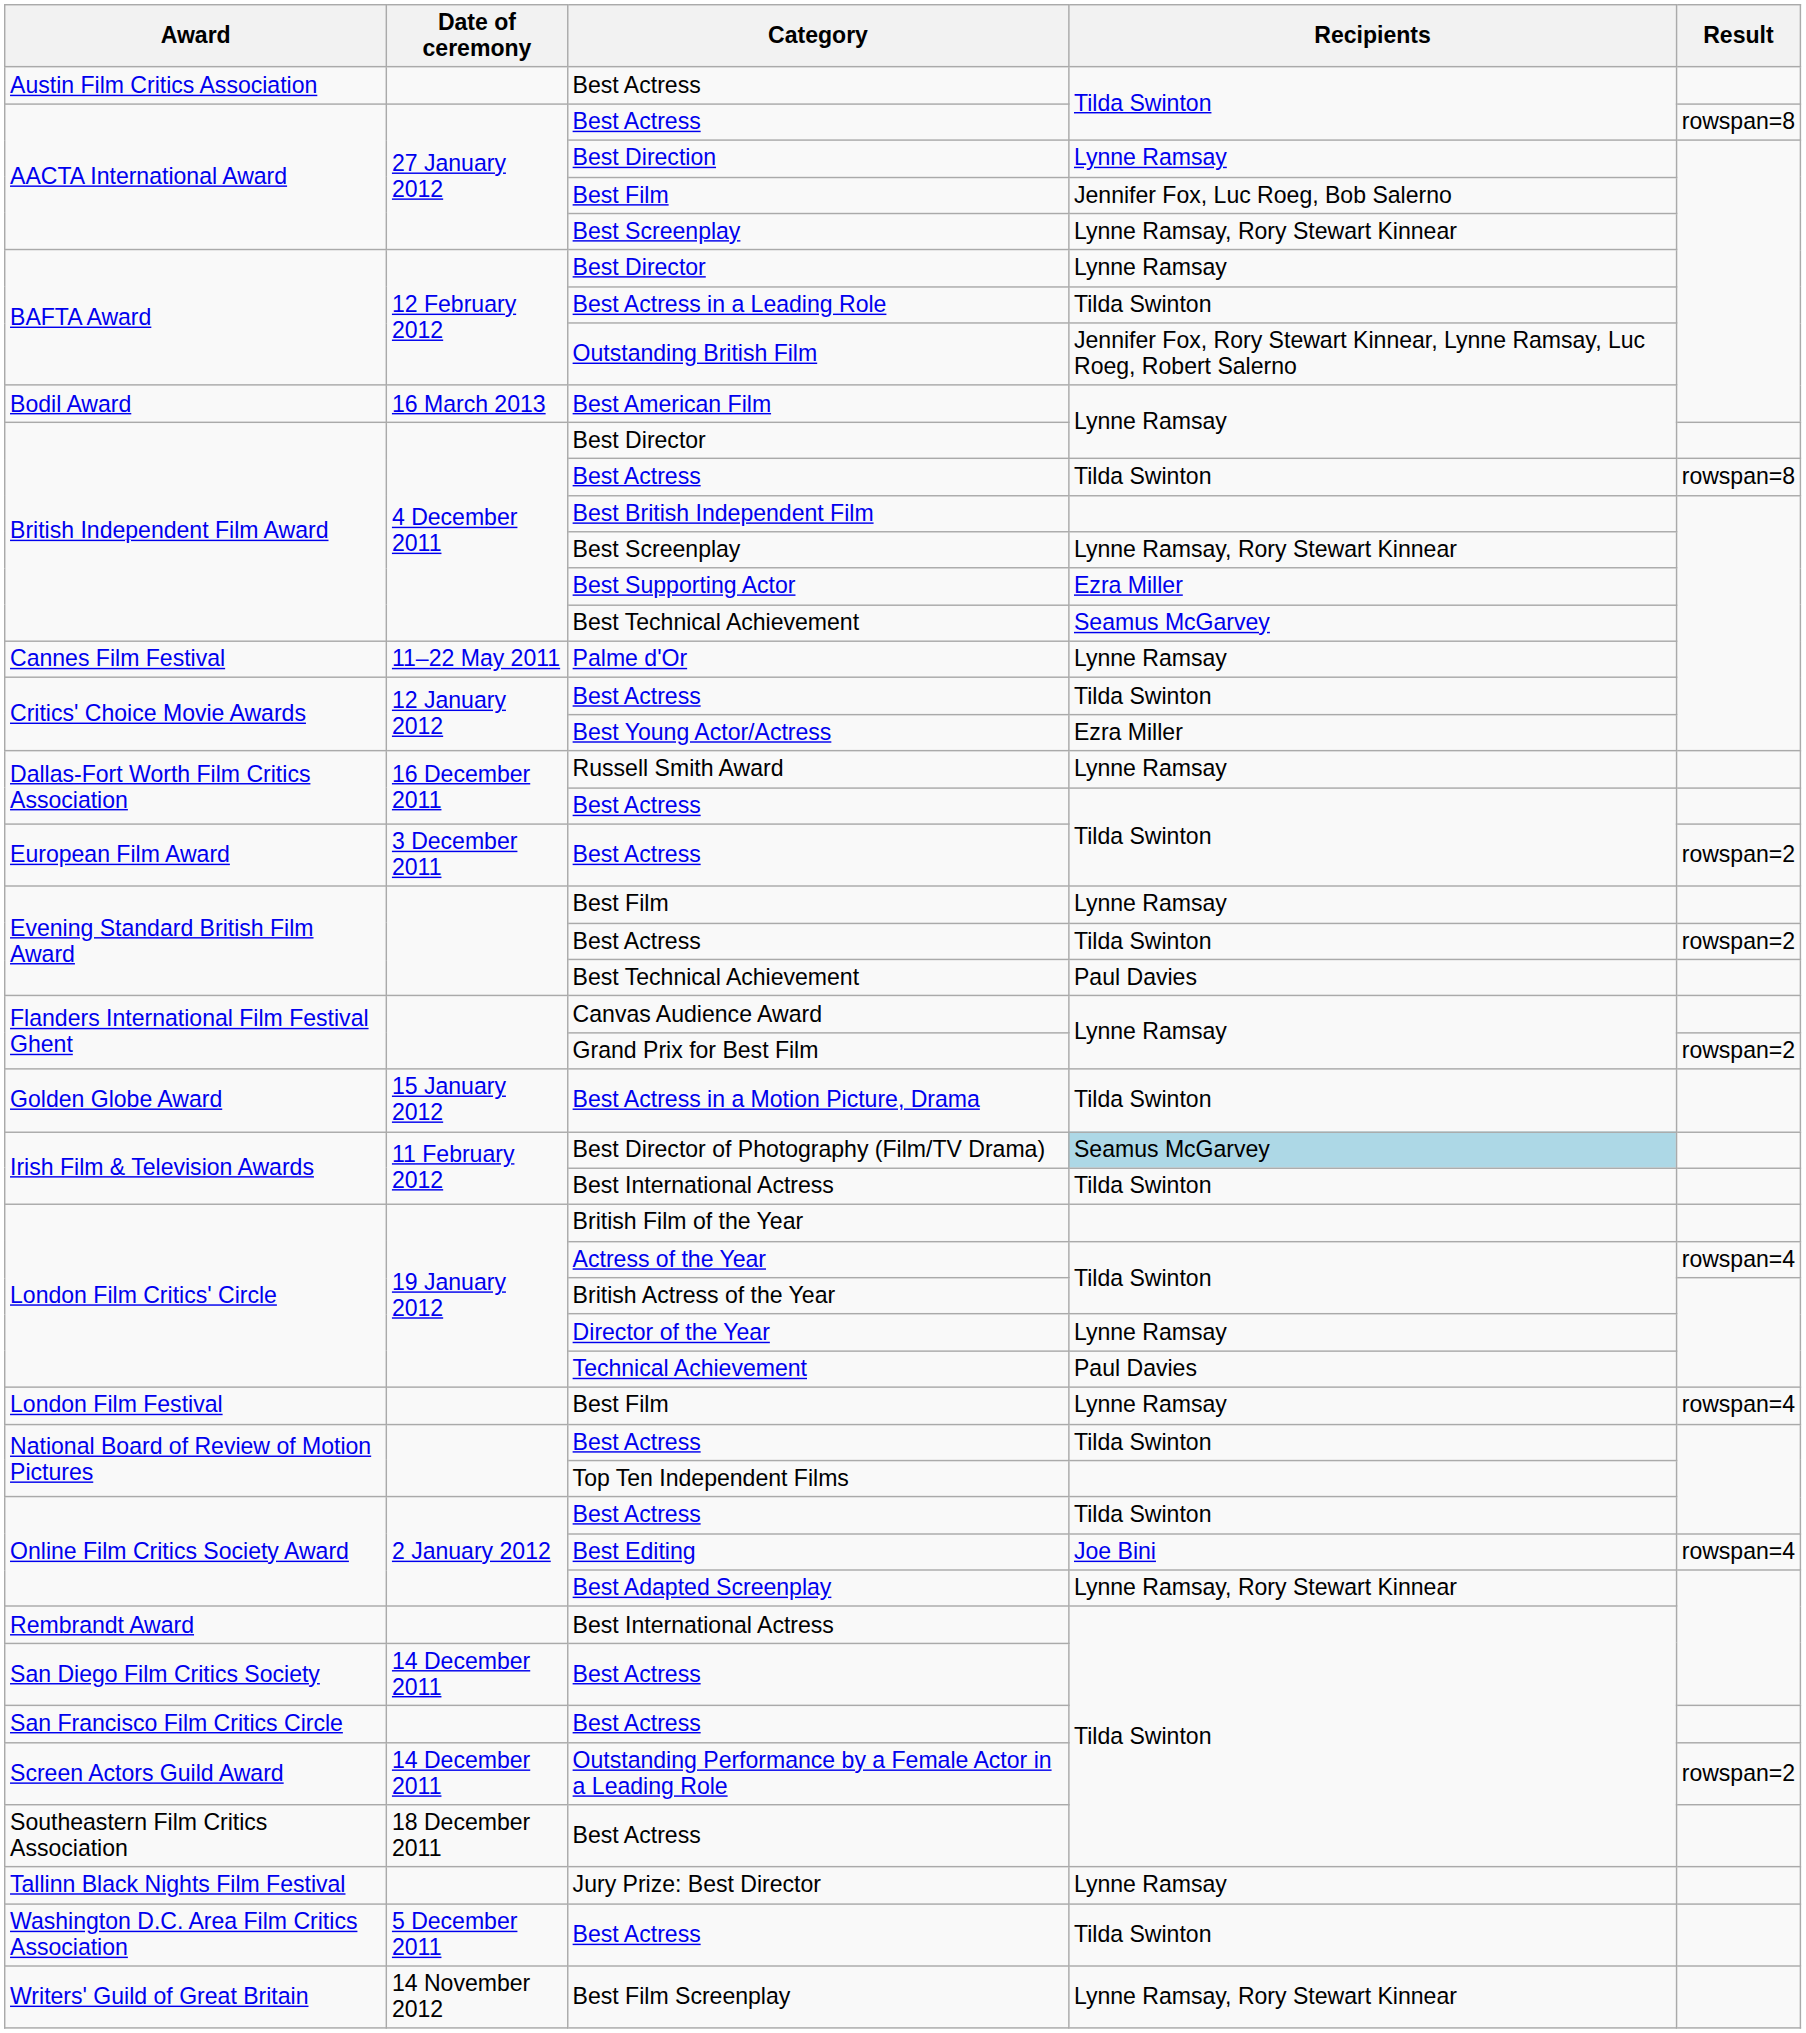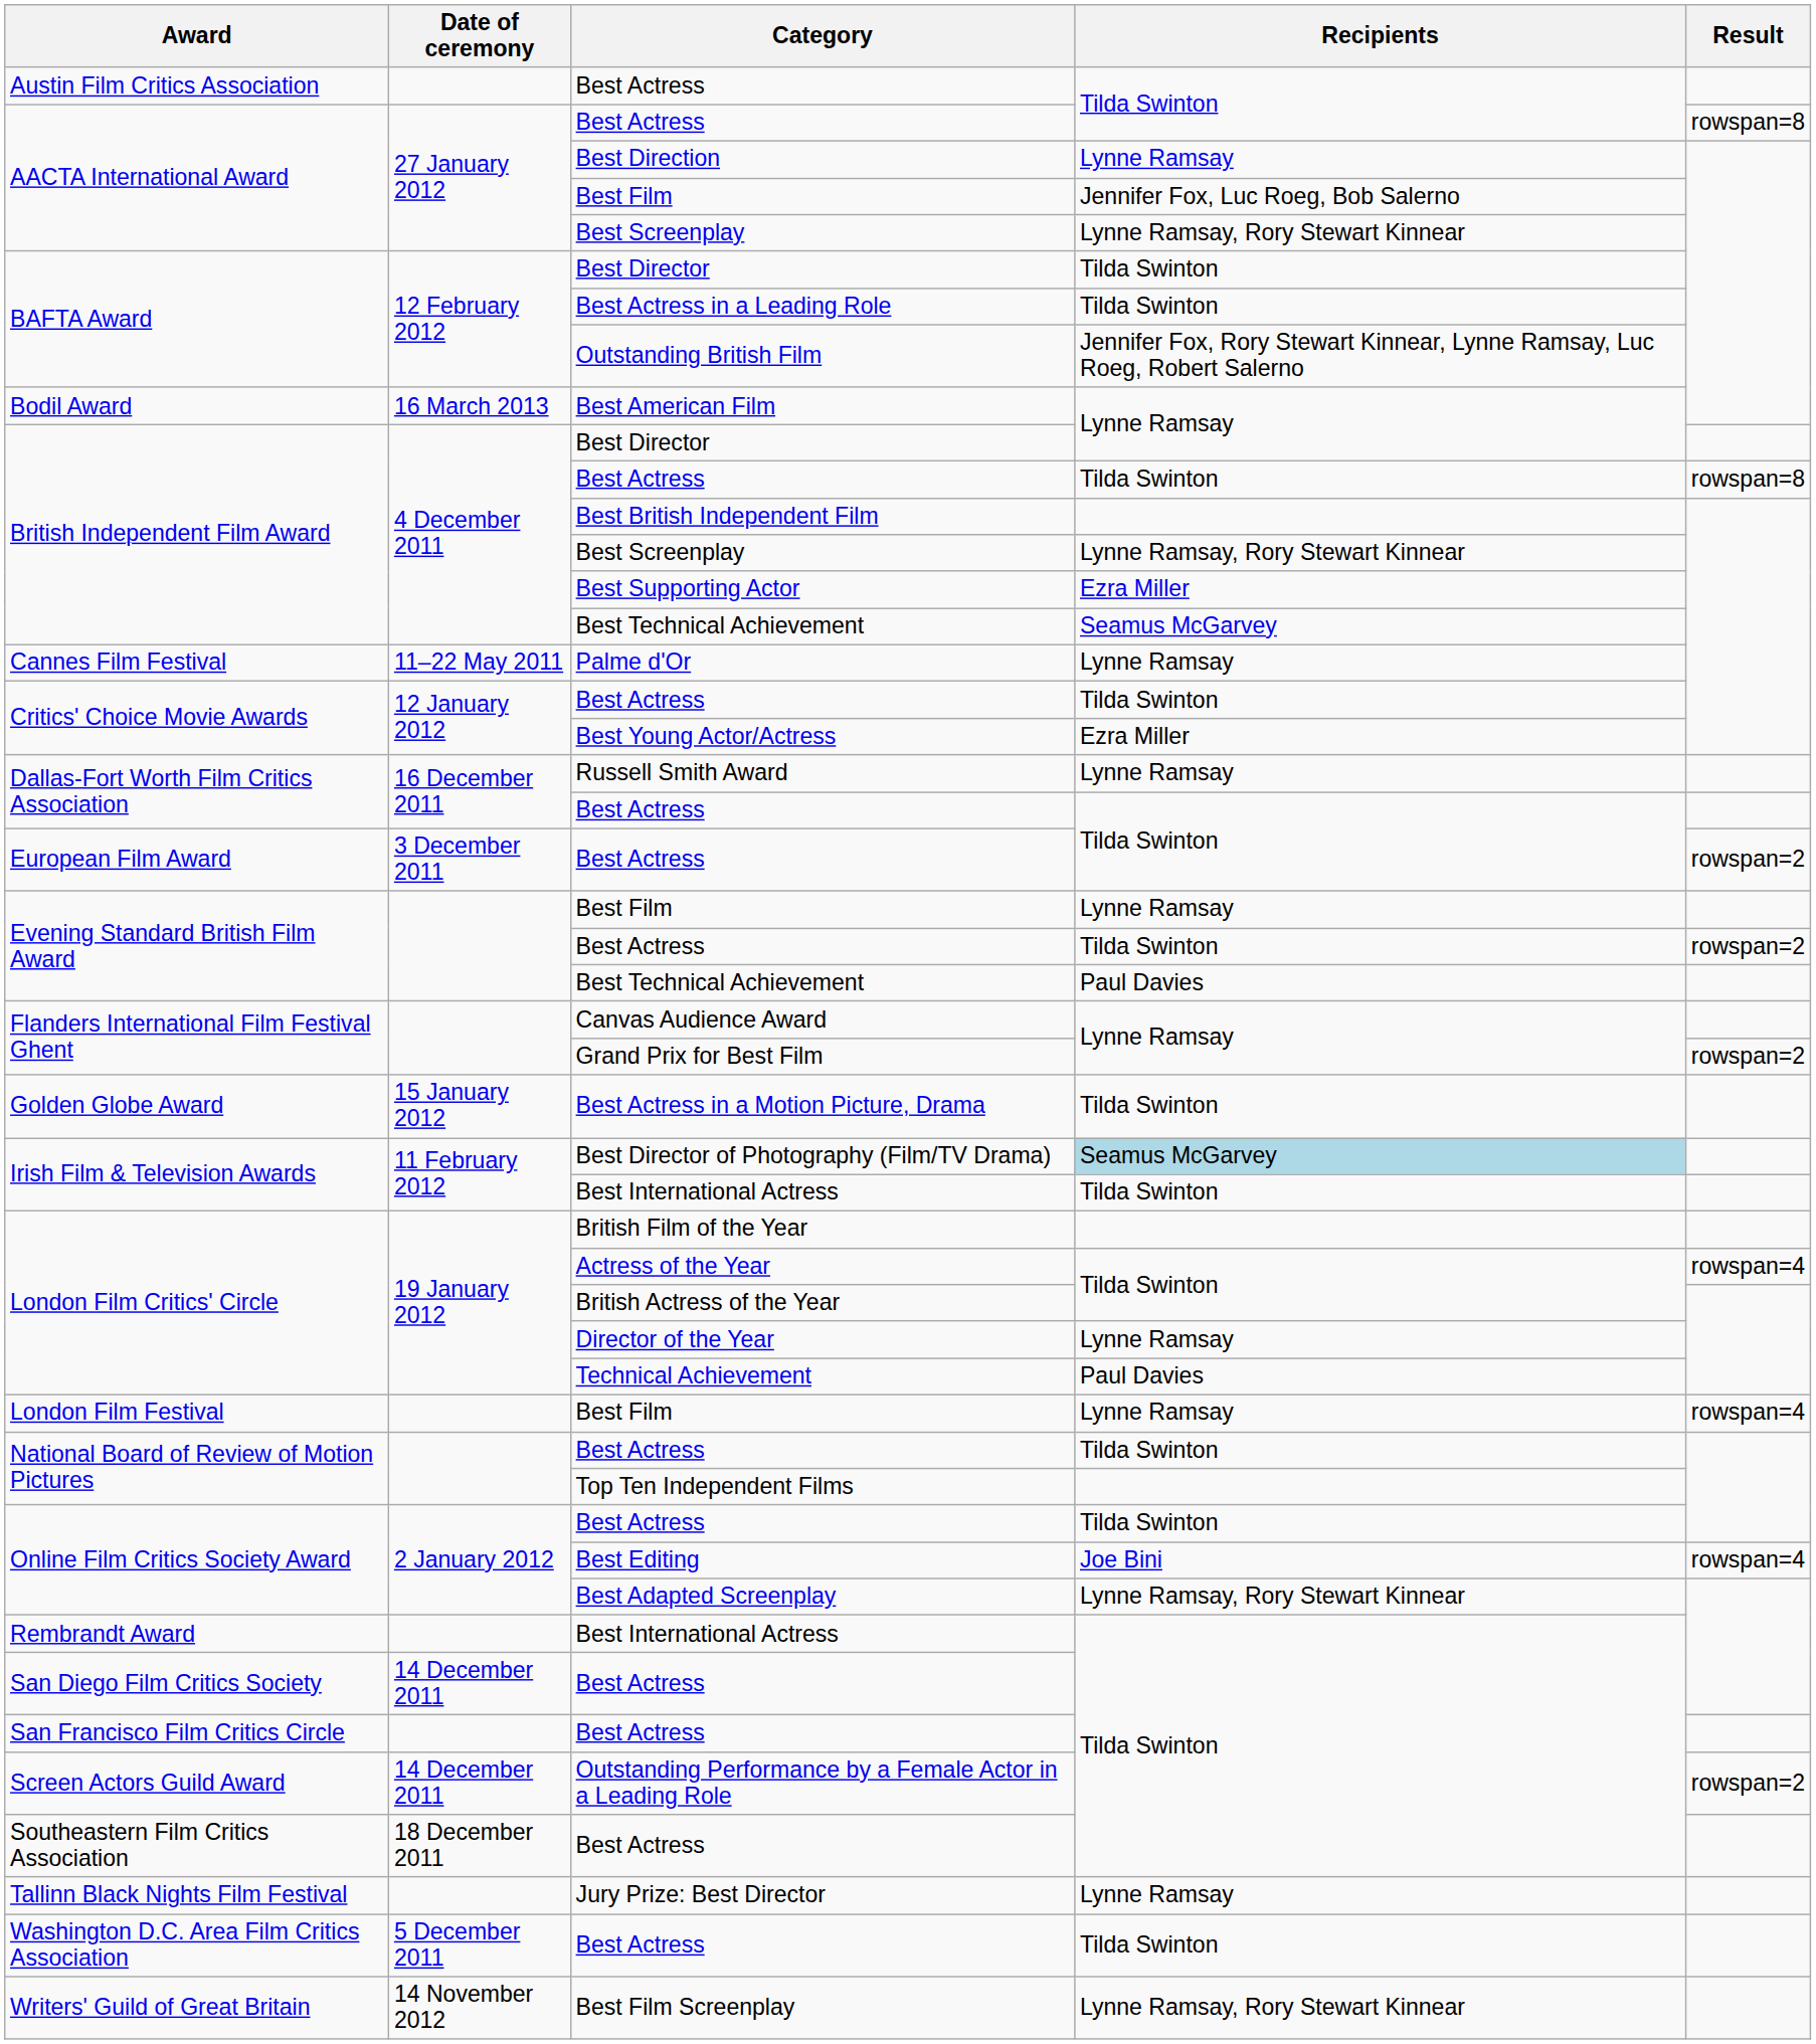BAFTA Award / Best Director | Recipients: Lynne Ramsay -> Tilda Swinton
